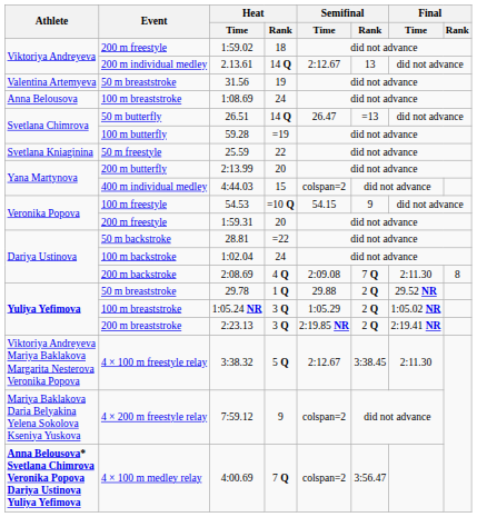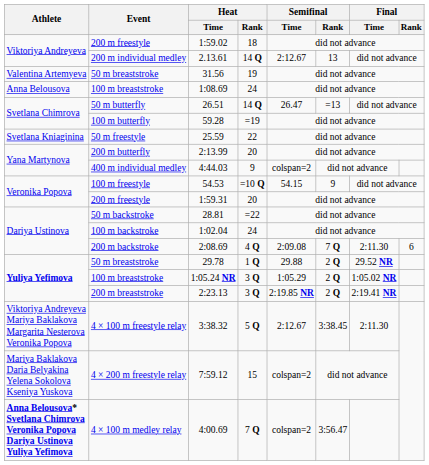4:44.03 | Heat / Rank: 15 -> 9
2:08.69 | Final / Rank: 8 -> 6
7:59.12 | Heat / Rank: 9 -> 15
